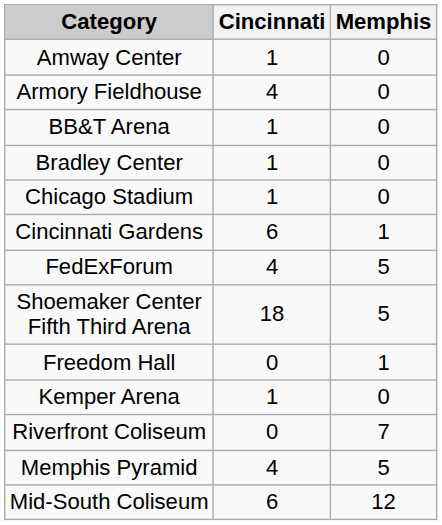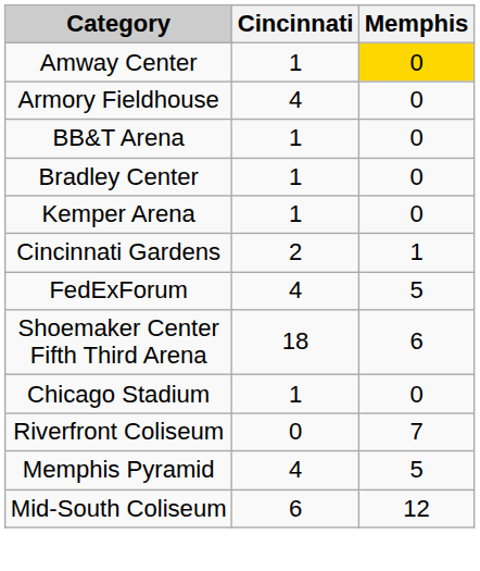Amway Center | Memphis: no background -> gold background
rows swapped: Chicago Stadium <-> Kemper Arena
Cincinnati Gardens | Cincinnati: 6 -> 2
Shoemaker Center Fifth Third Arena | Memphis: 5 -> 6
- row: Freedom Hall | 0 | 1
